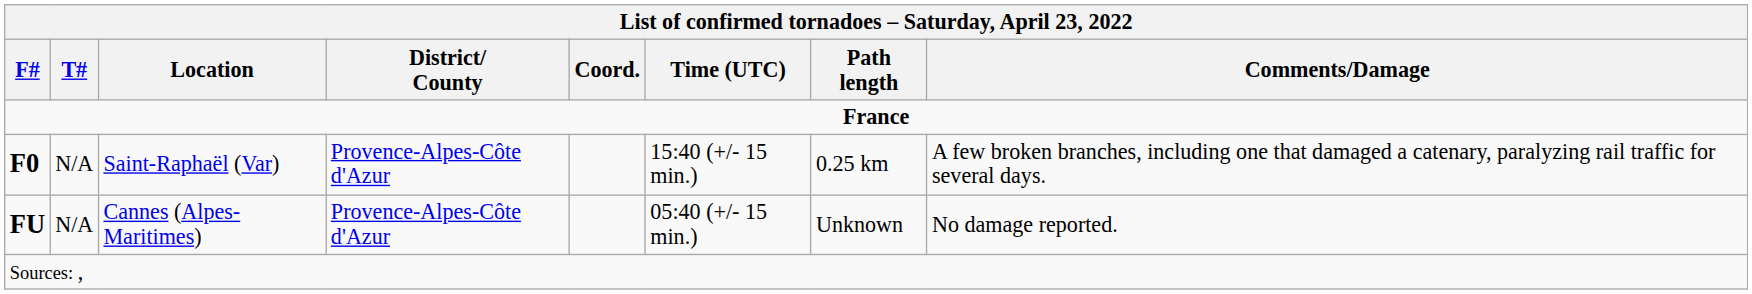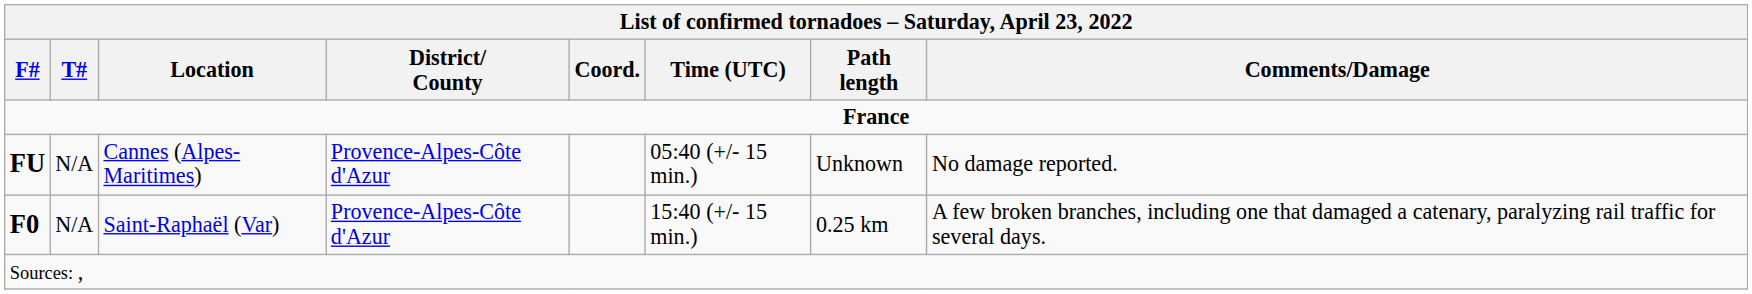rows swapped: FU <-> F0
